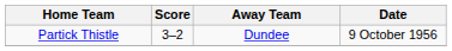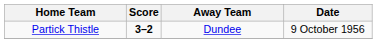Partick Thistle | Score: normal -> bold
